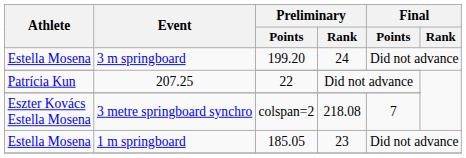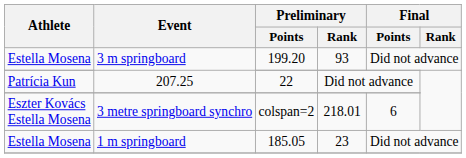3 m springboard / 199.20 | Preliminary / Rank: 24 -> 93
3 metre springboard synchro | Preliminary / Rank: 218.08 -> 218.01
3 metre springboard synchro | Final / Points: 7 -> 6
